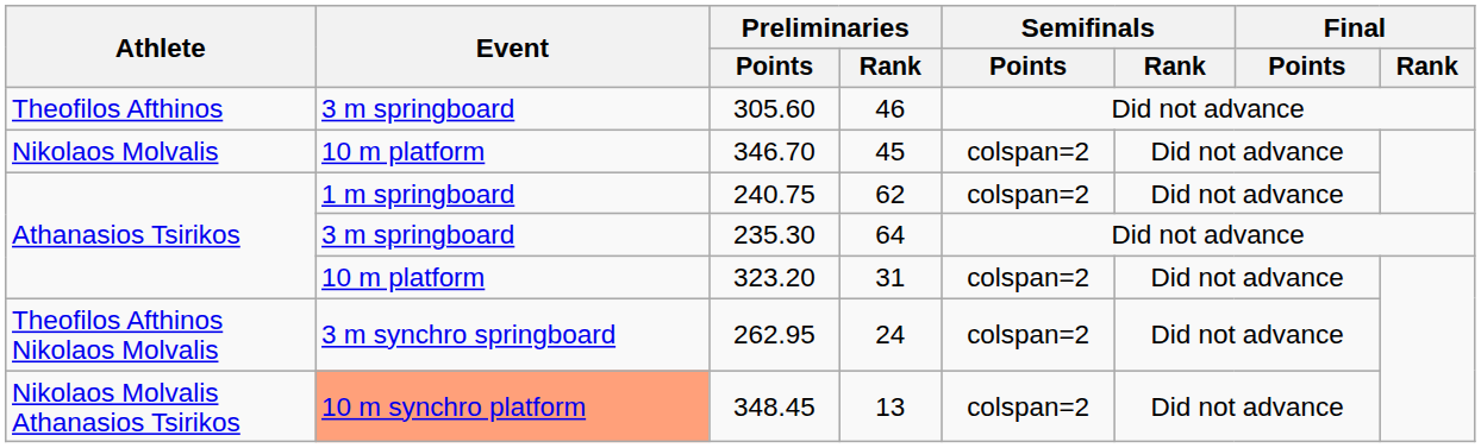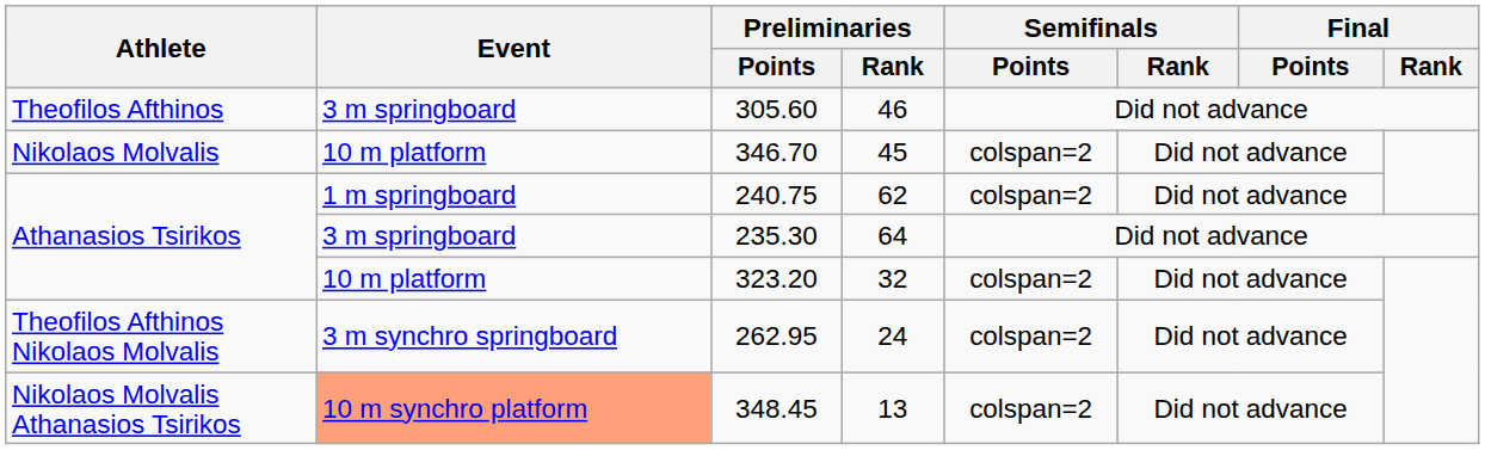323.20 | Preliminaries / Rank: 31 -> 32
